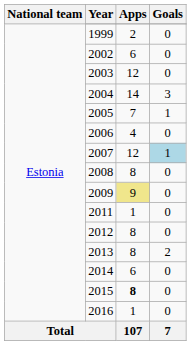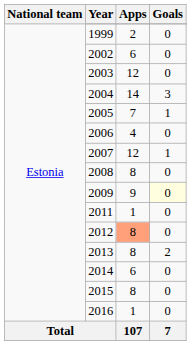2007 | Goals: lightblue background -> no background
2009 | Apps: khaki background -> no background
2009 | Goals: no background -> lightyellow background
2012 | Apps: no background -> lightsalmon background
2015 | Apps: bold -> normal
